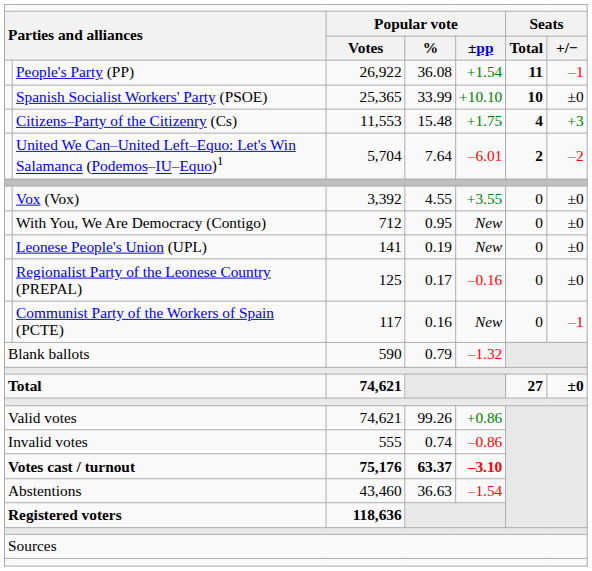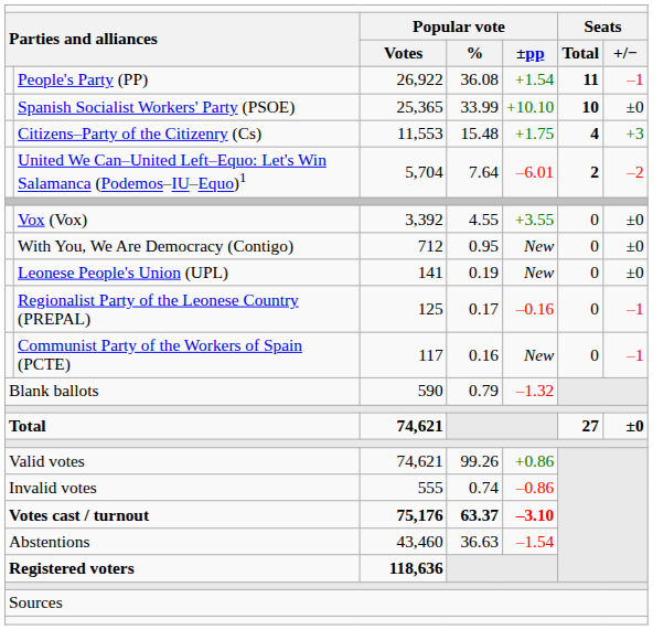Regionalist Party of the Leonese Country (PREPAL) | column 7: ±0 -> –1
